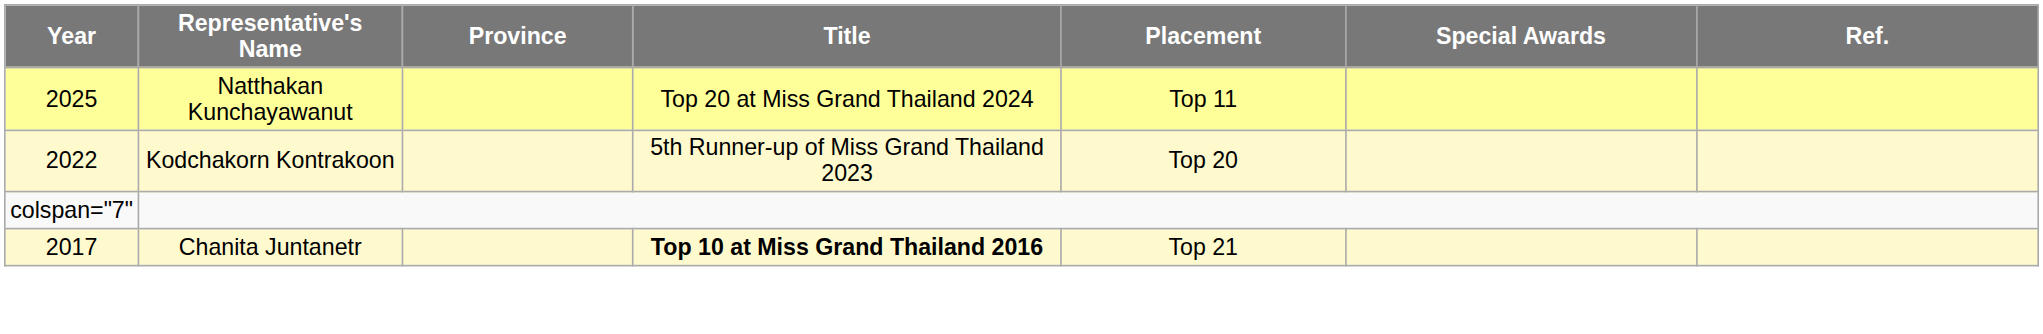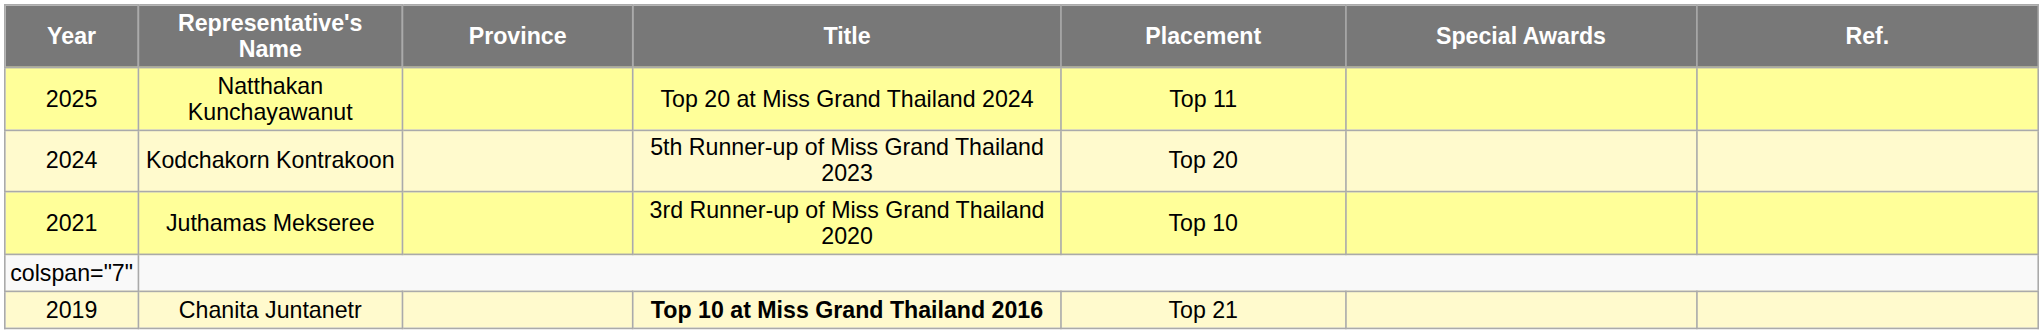Kodchakorn Kontrakoon | Year: 2022 -> 2024
+ row: 2021 | Juthamas Mekseree | 3rd Runner-up of Miss Grand Thailand 2020 | Top 10
Chanita Juntanetr | Year: 2017 -> 2019
